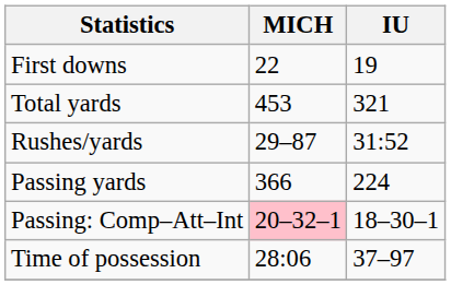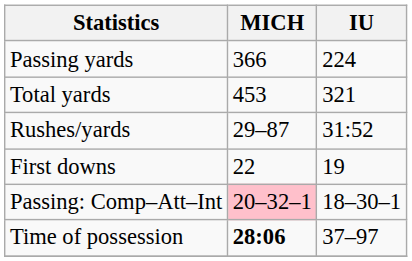rows swapped: First downs <-> Passing yards
Time of possession | MICH: normal -> bold
